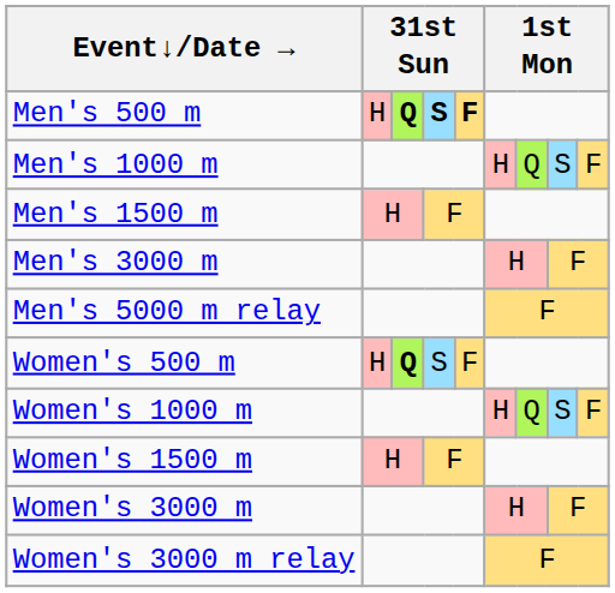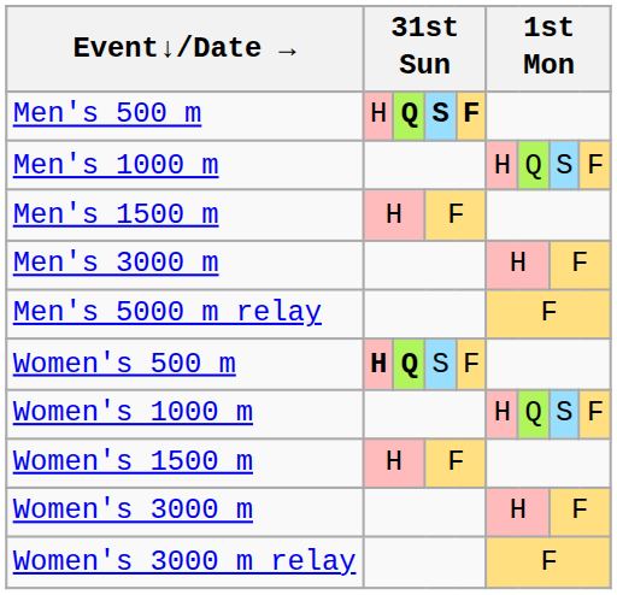Women's 500 m | column 2: normal -> bold
